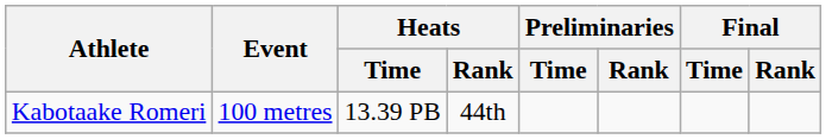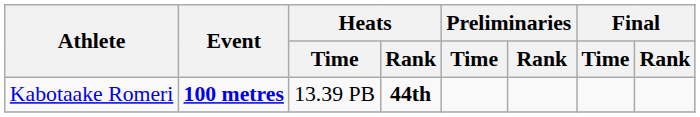Kabotaake Romeri | Event: normal -> bold
Kabotaake Romeri | Heats / Rank: normal -> bold
